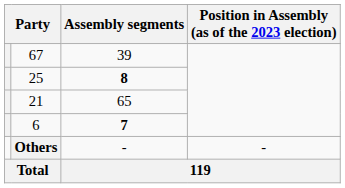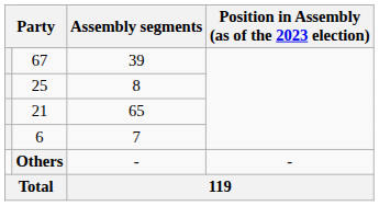25 | Assembly segments: bold -> normal
6 | Assembly segments: bold -> normal
